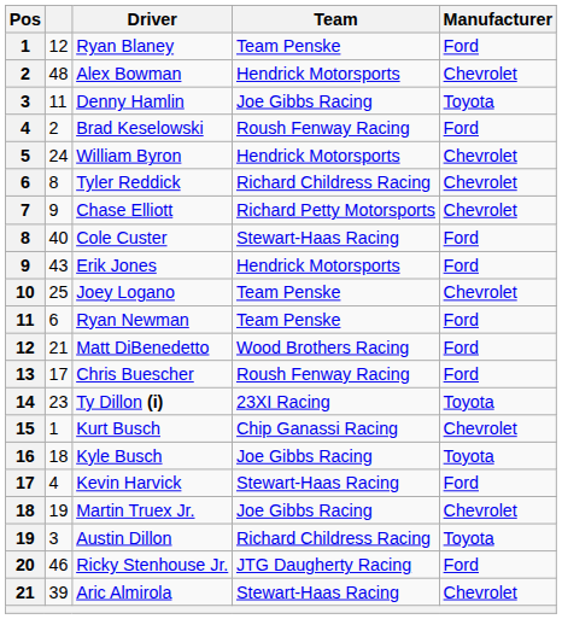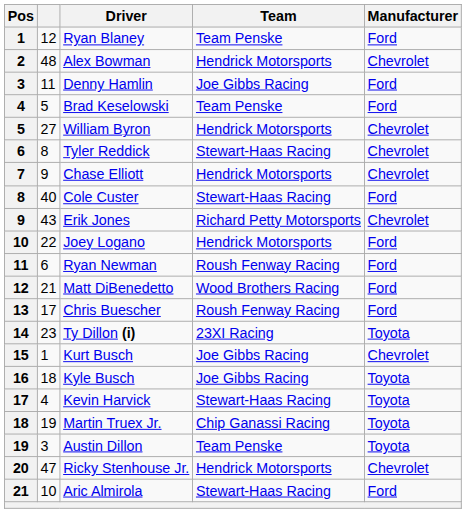Denny Hamlin | Manufacturer: Toyota -> Ford
Brad Keselowski | column 2: 2 -> 5
Brad Keselowski | Team: Roush Fenway Racing -> Team Penske
William Byron | column 2: 24 -> 27
Tyler Reddick | Team: Richard Childress Racing -> Stewart-Haas Racing
Chase Elliott | Team: Richard Petty Motorsports -> Hendrick Motorsports
Erik Jones | Team: Hendrick Motorsports -> Richard Petty Motorsports
Erik Jones | Manufacturer: Ford -> Chevrolet
Joey Logano | column 2: 25 -> 22
Joey Logano | Team: Team Penske -> Hendrick Motorsports
Joey Logano | Manufacturer: Chevrolet -> Ford
Ryan Newman | Team: Team Penske -> Roush Fenway Racing
Kurt Busch | Team: Chip Ganassi Racing -> Joe Gibbs Racing
Kevin Harvick | Manufacturer: Ford -> Toyota
Martin Truex Jr. | Team: Joe Gibbs Racing -> Chip Ganassi Racing
Martin Truex Jr. | Manufacturer: Chevrolet -> Toyota
Austin Dillon | Team: Richard Childress Racing -> Team Penske
Ricky Stenhouse Jr. | column 2: 46 -> 47
Ricky Stenhouse Jr. | Team: JTG Daugherty Racing -> Hendrick Motorsports
Ricky Stenhouse Jr. | Manufacturer: Ford -> Chevrolet
Aric Almirola | column 2: 39 -> 10
Aric Almirola | Manufacturer: Chevrolet -> Ford
